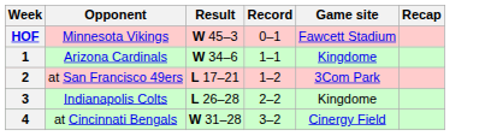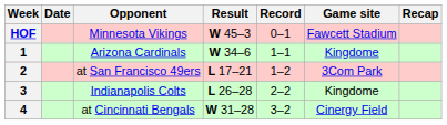+ column: Date
